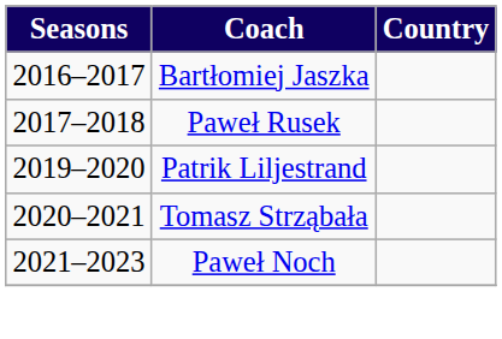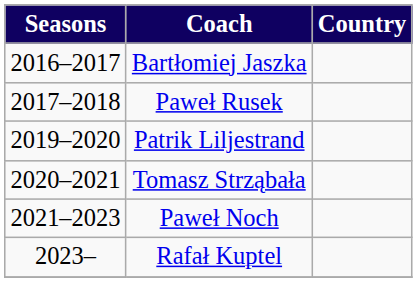+ row: 2023– | Rafał Kuptel
